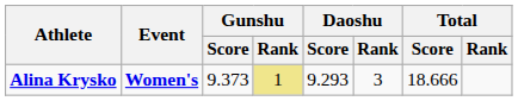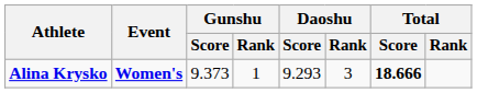Alina Krysko | Gunshu / Rank: khaki background -> no background
Alina Krysko | Total / Score: normal -> bold
